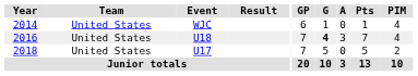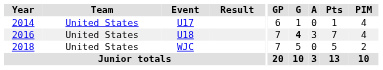2014 | Event: WJC -> U17
2018 | Event: U17 -> WJC
